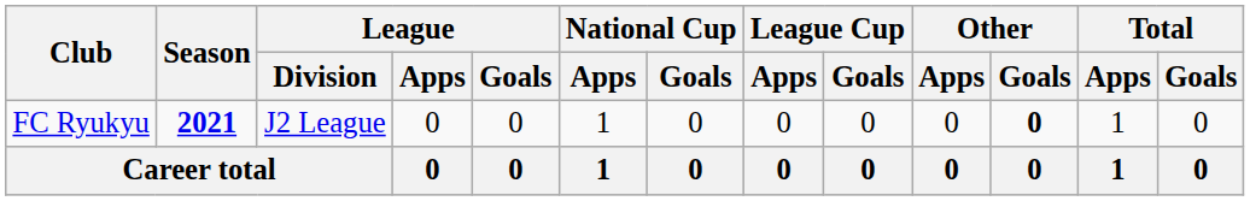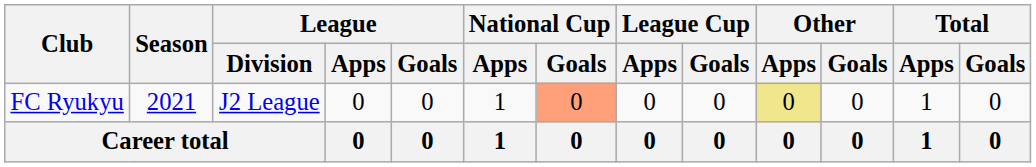FC Ryukyu | Season: bold -> normal
FC Ryukyu | National Cup / Goals: no background -> lightsalmon background
FC Ryukyu | Other / Apps: no background -> khaki background
FC Ryukyu | Other / Goals: bold -> normal
